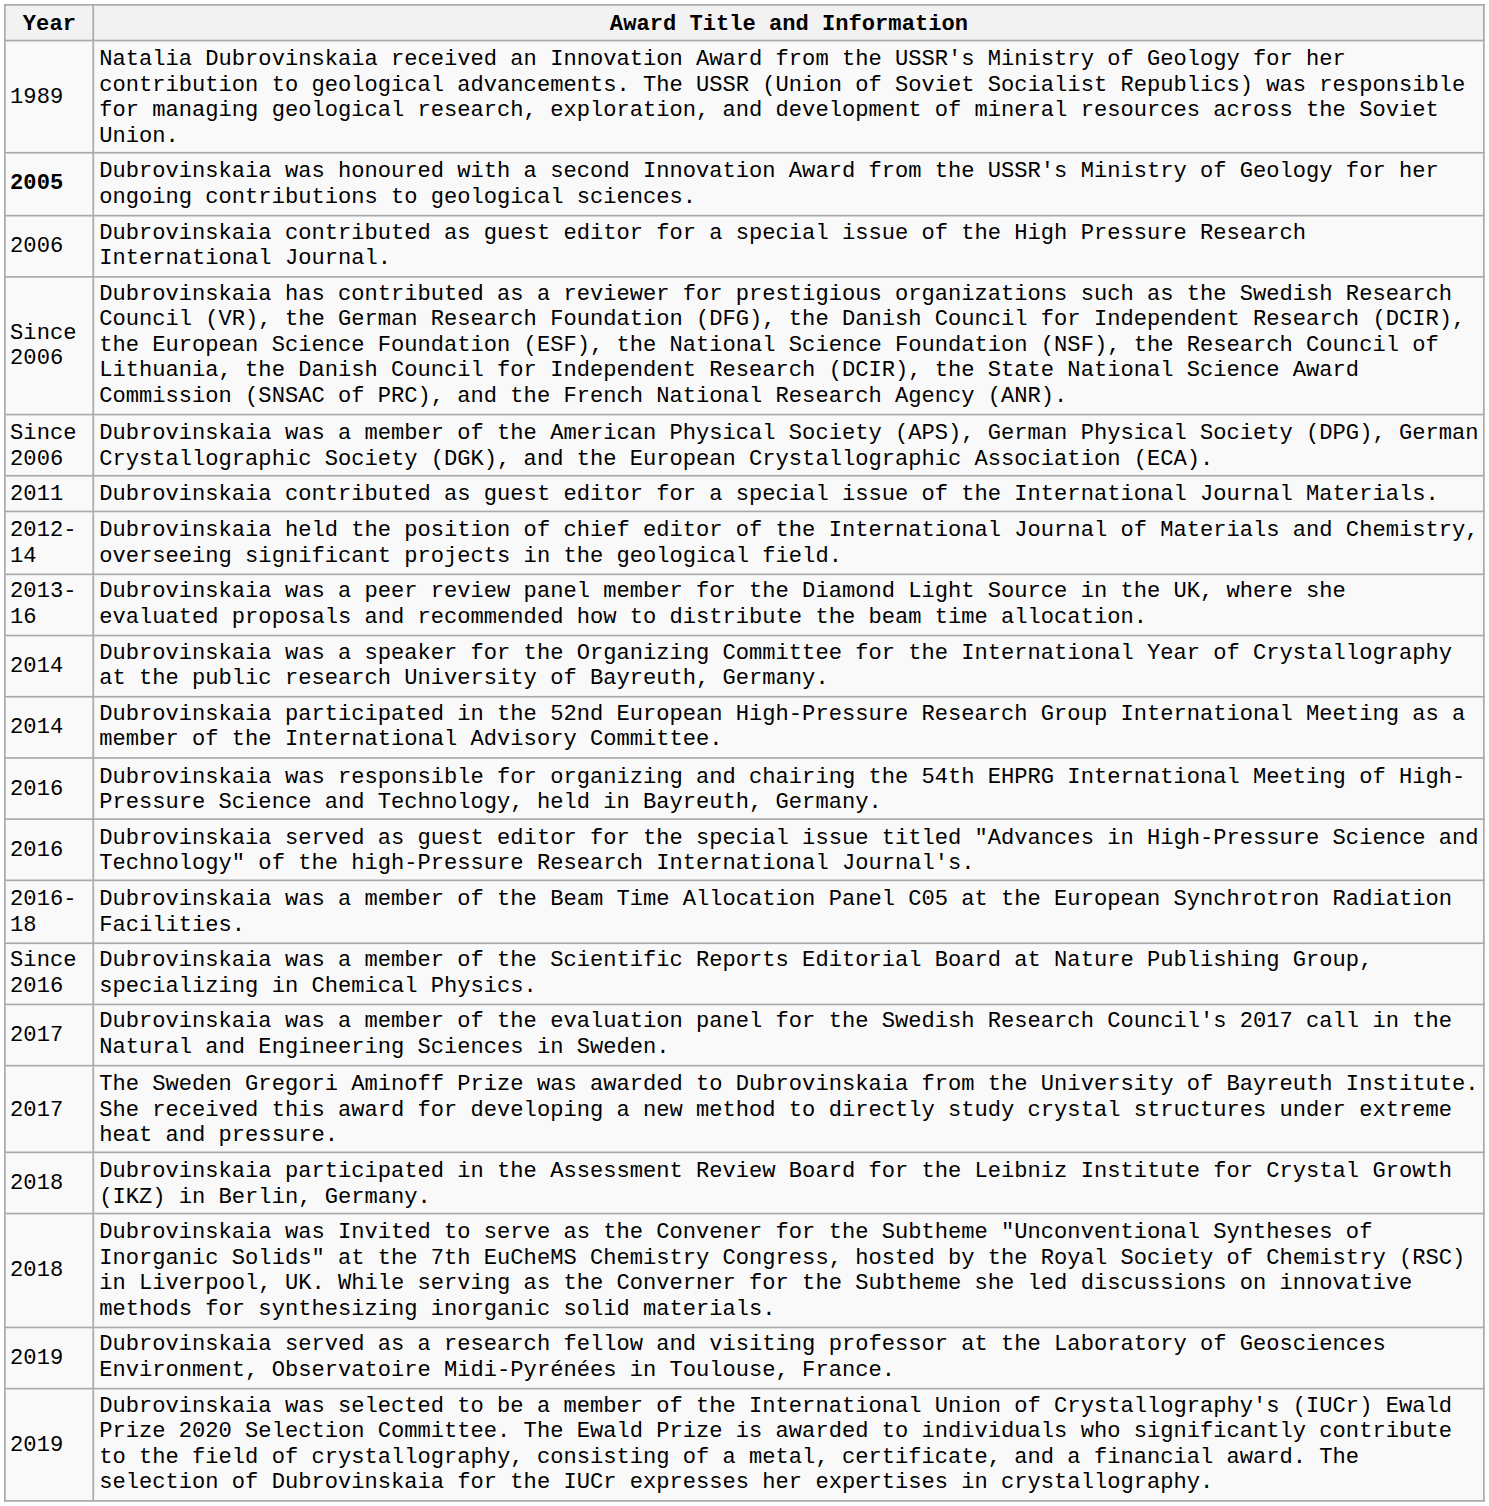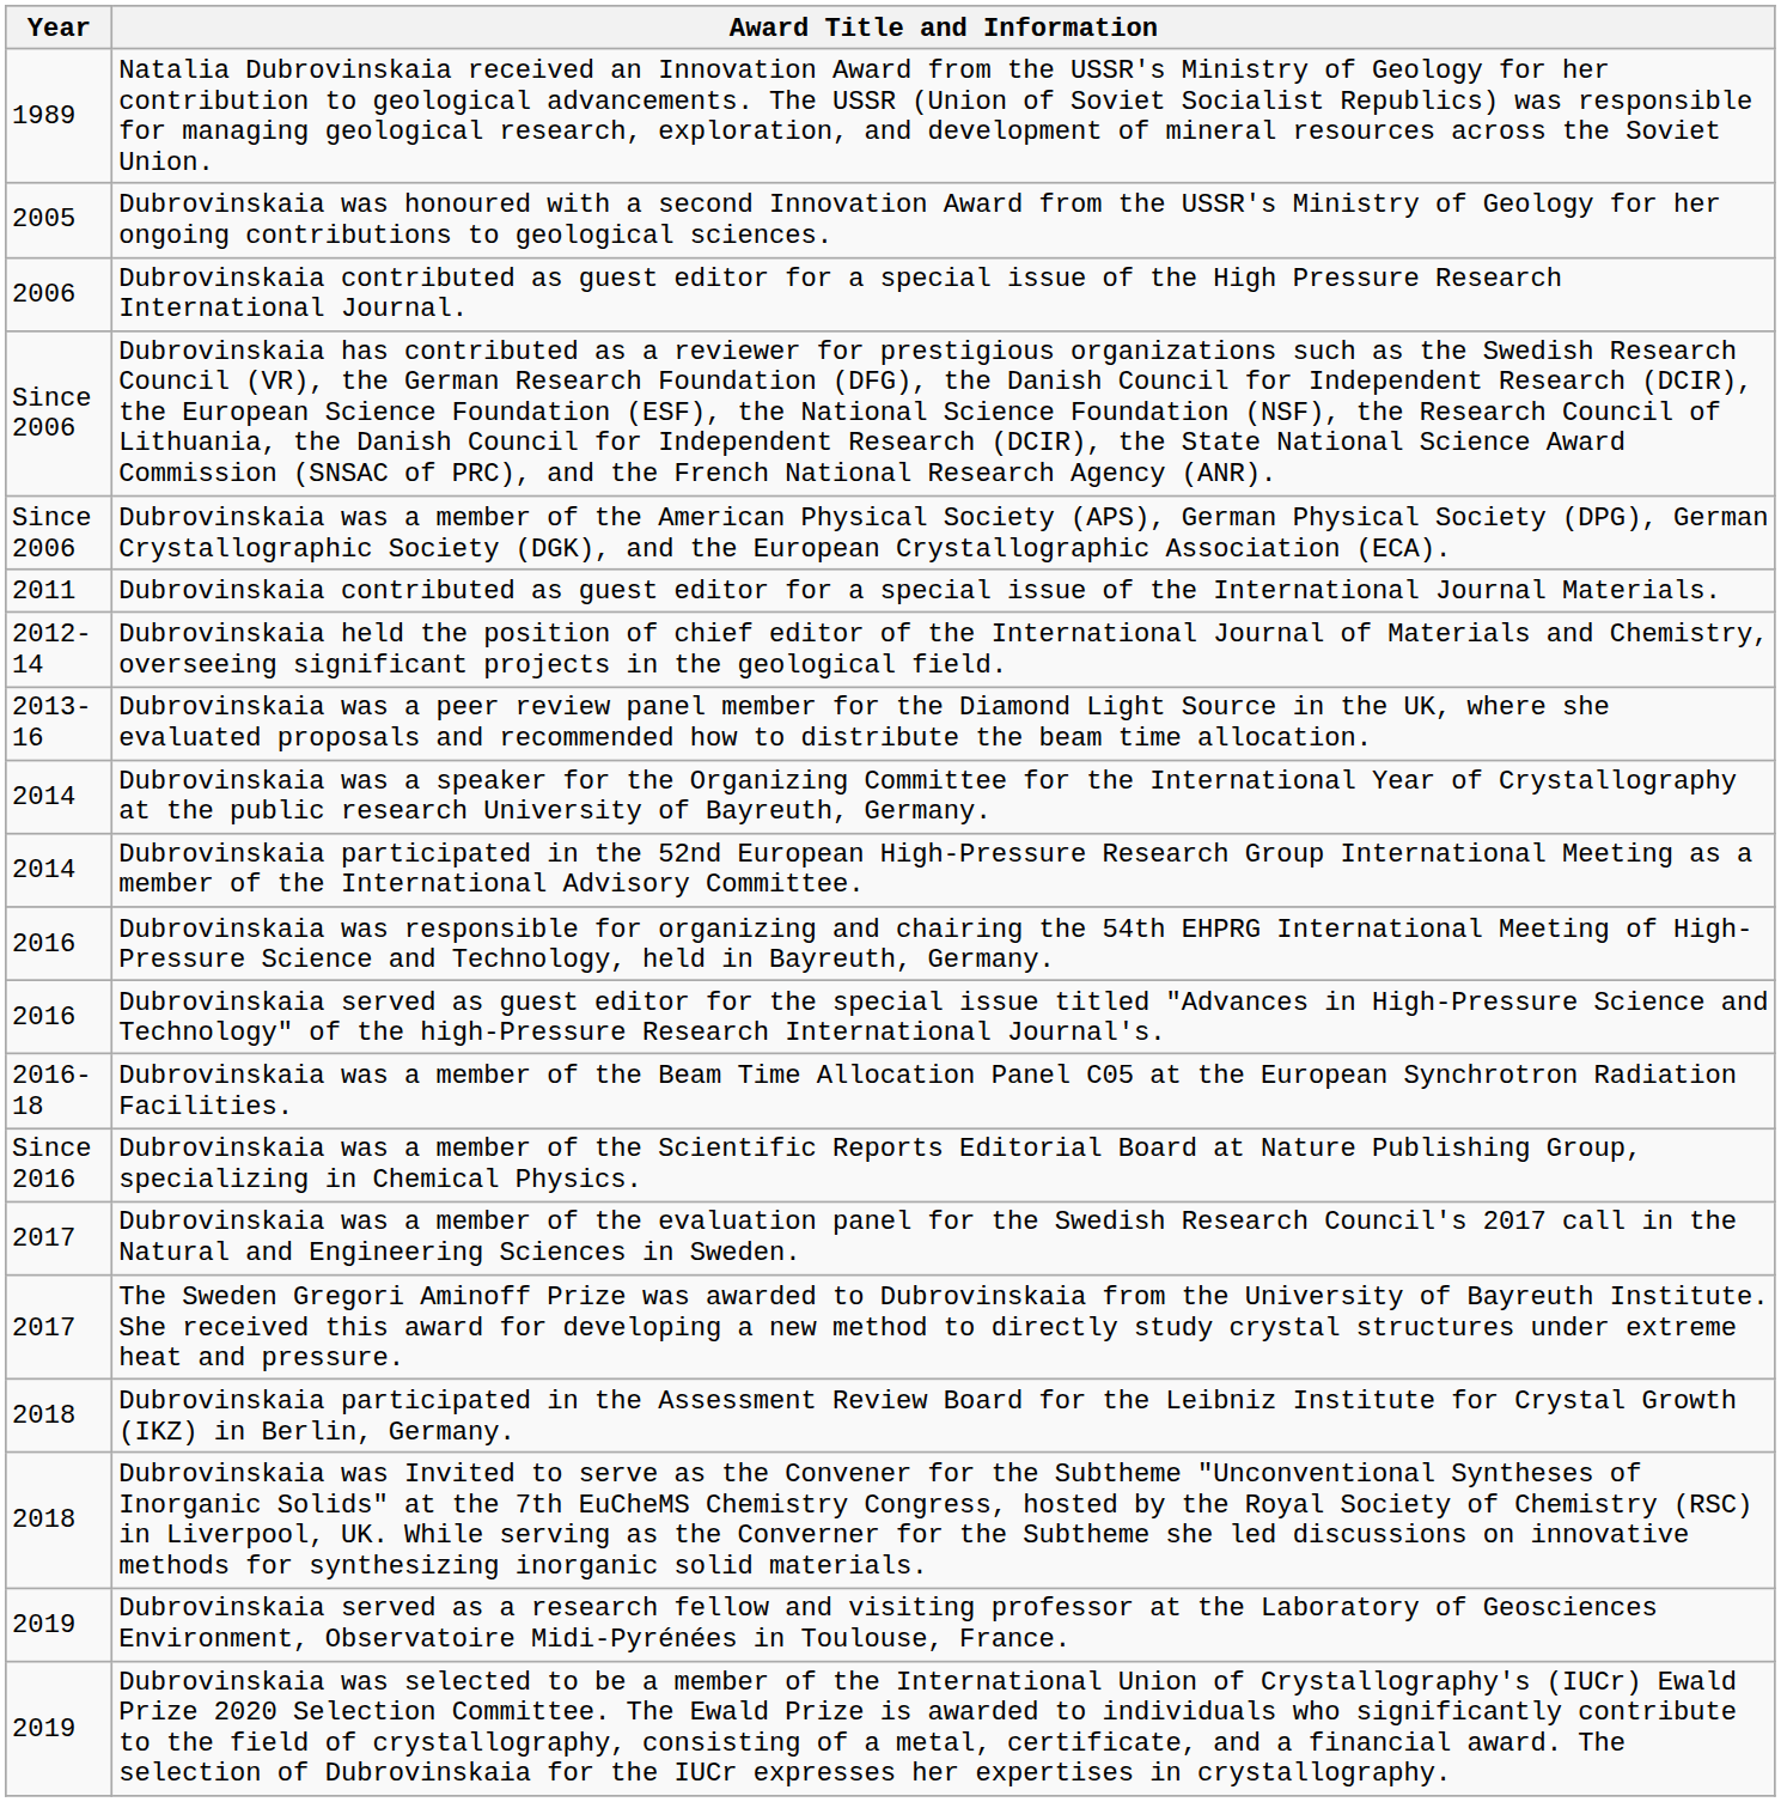row 3 | Year: bold -> normal
